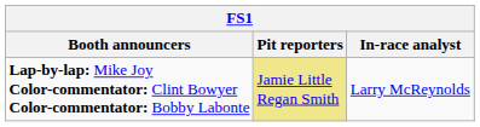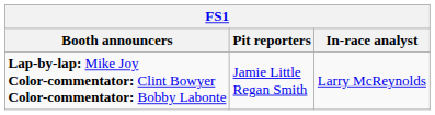row 3 | Pit reporters: khaki background -> no background
